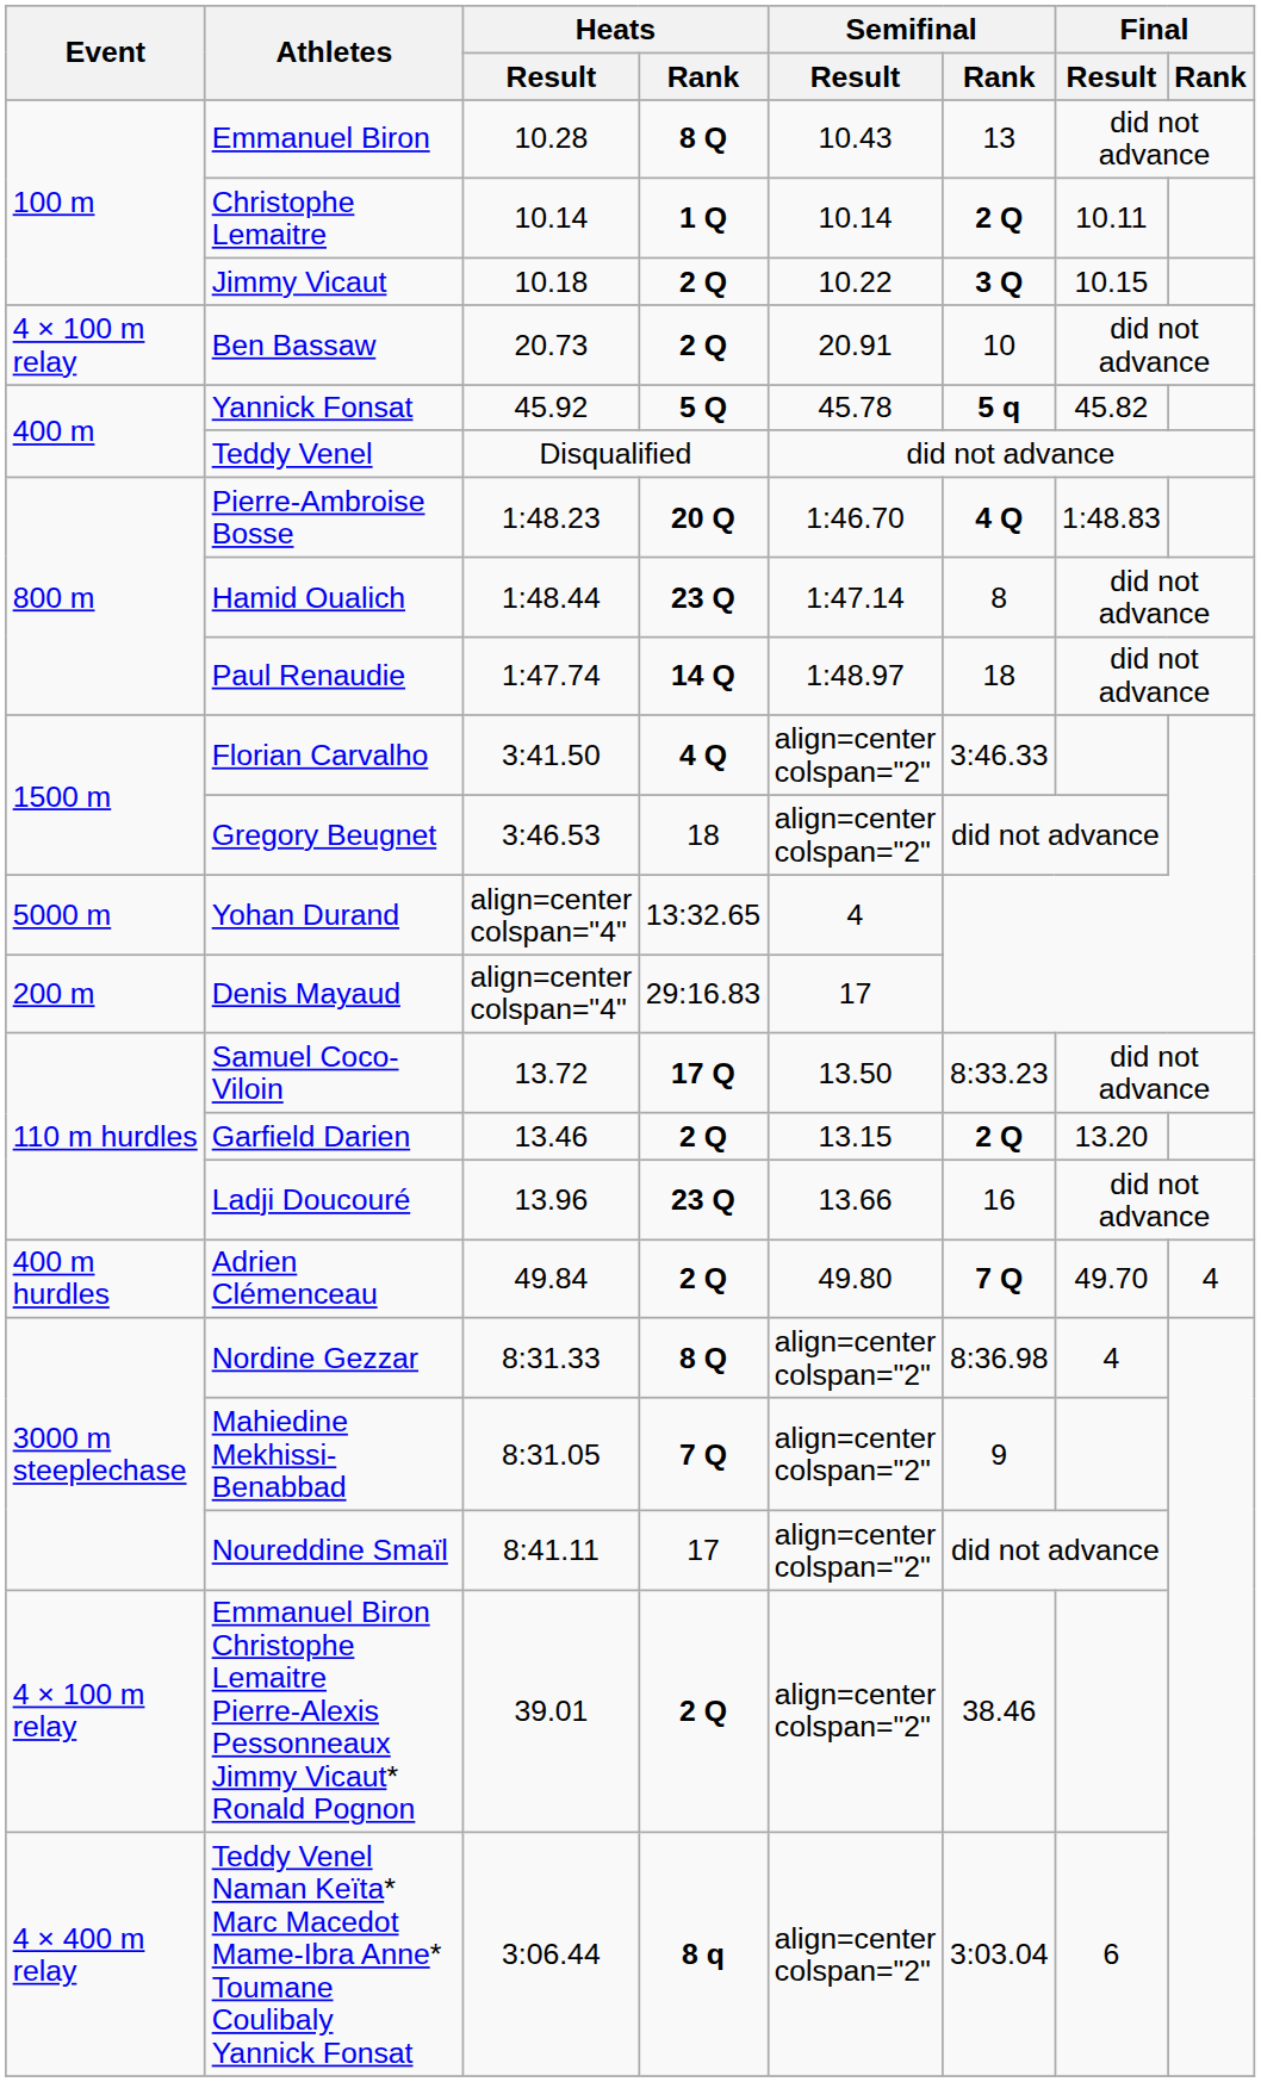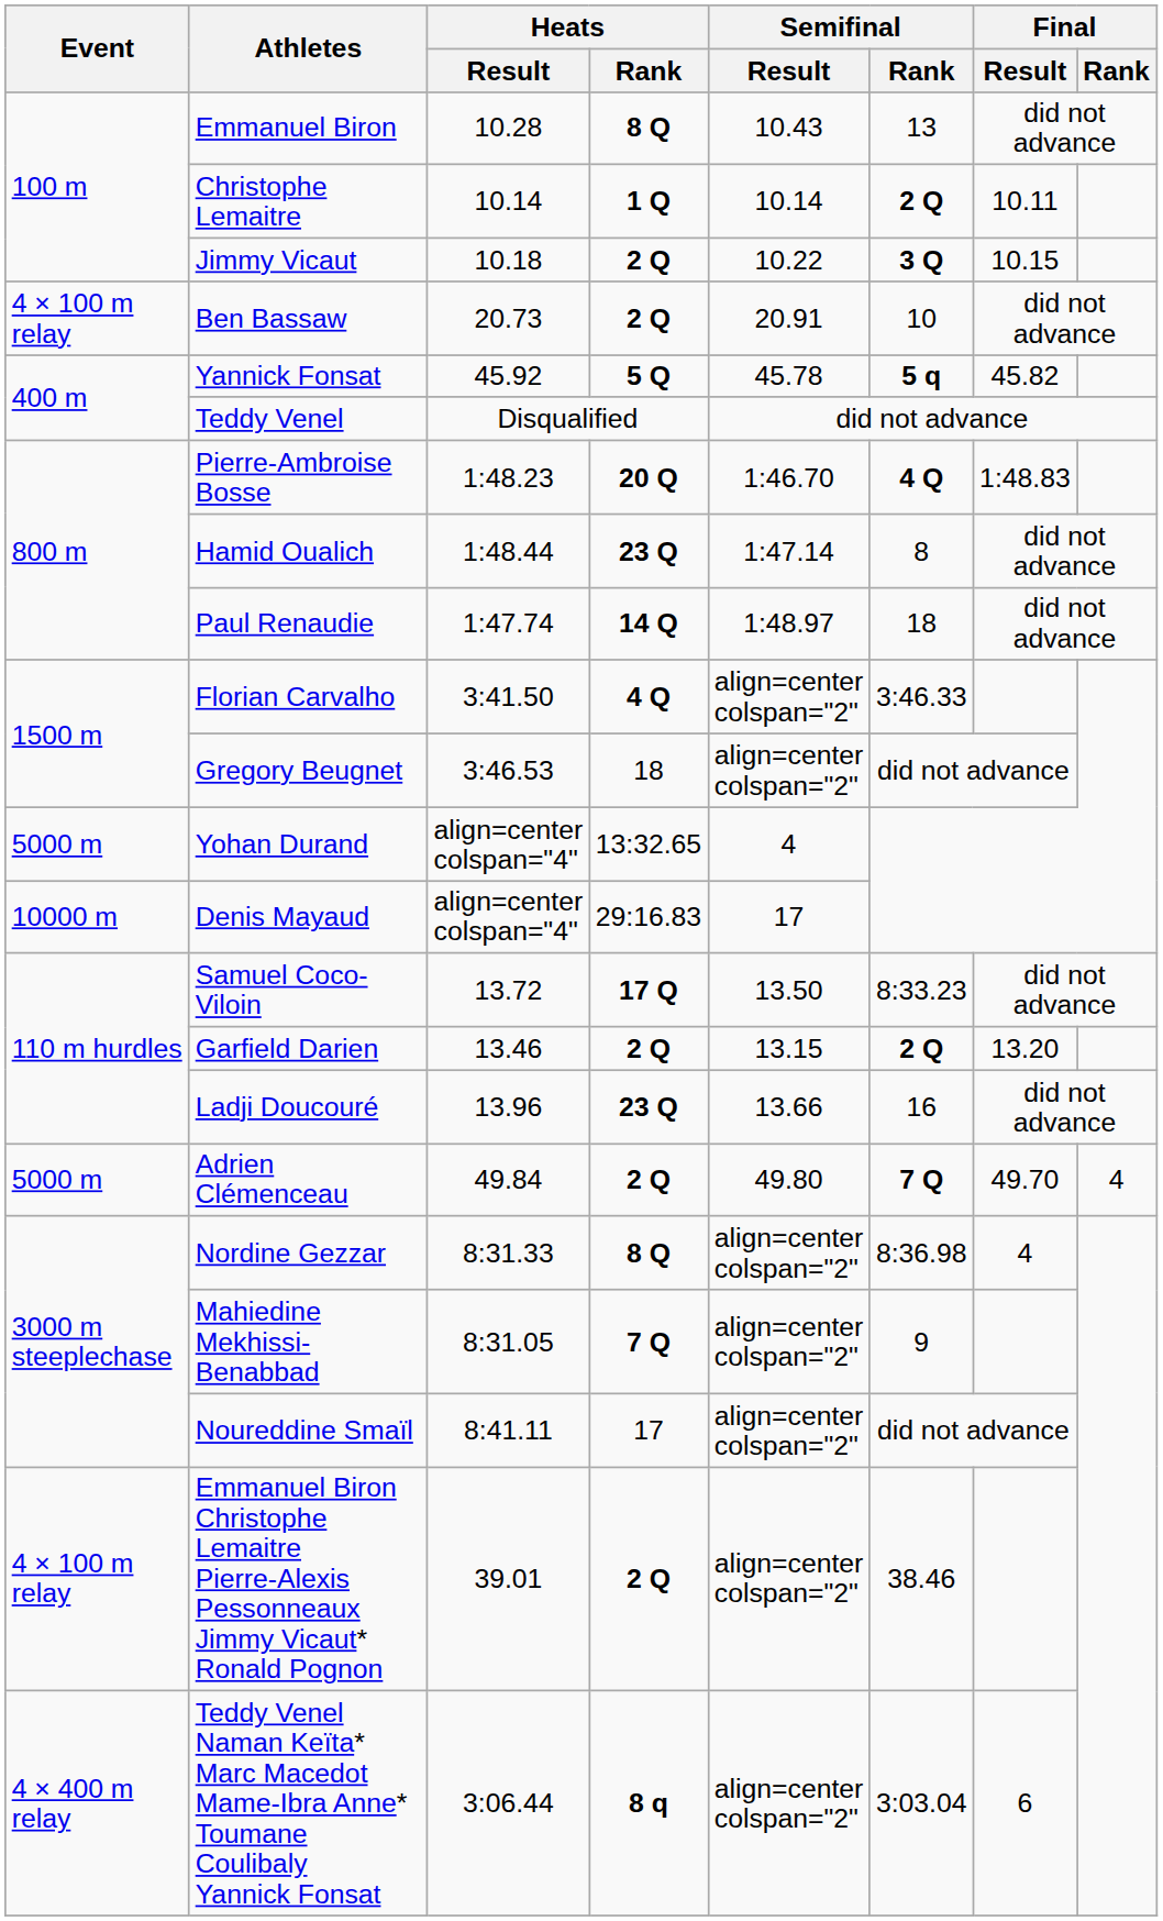Denis Mayaud | Event: 200 m -> 10000 m
Adrien Clémenceau | Event: 400 m hurdles -> 5000 m
